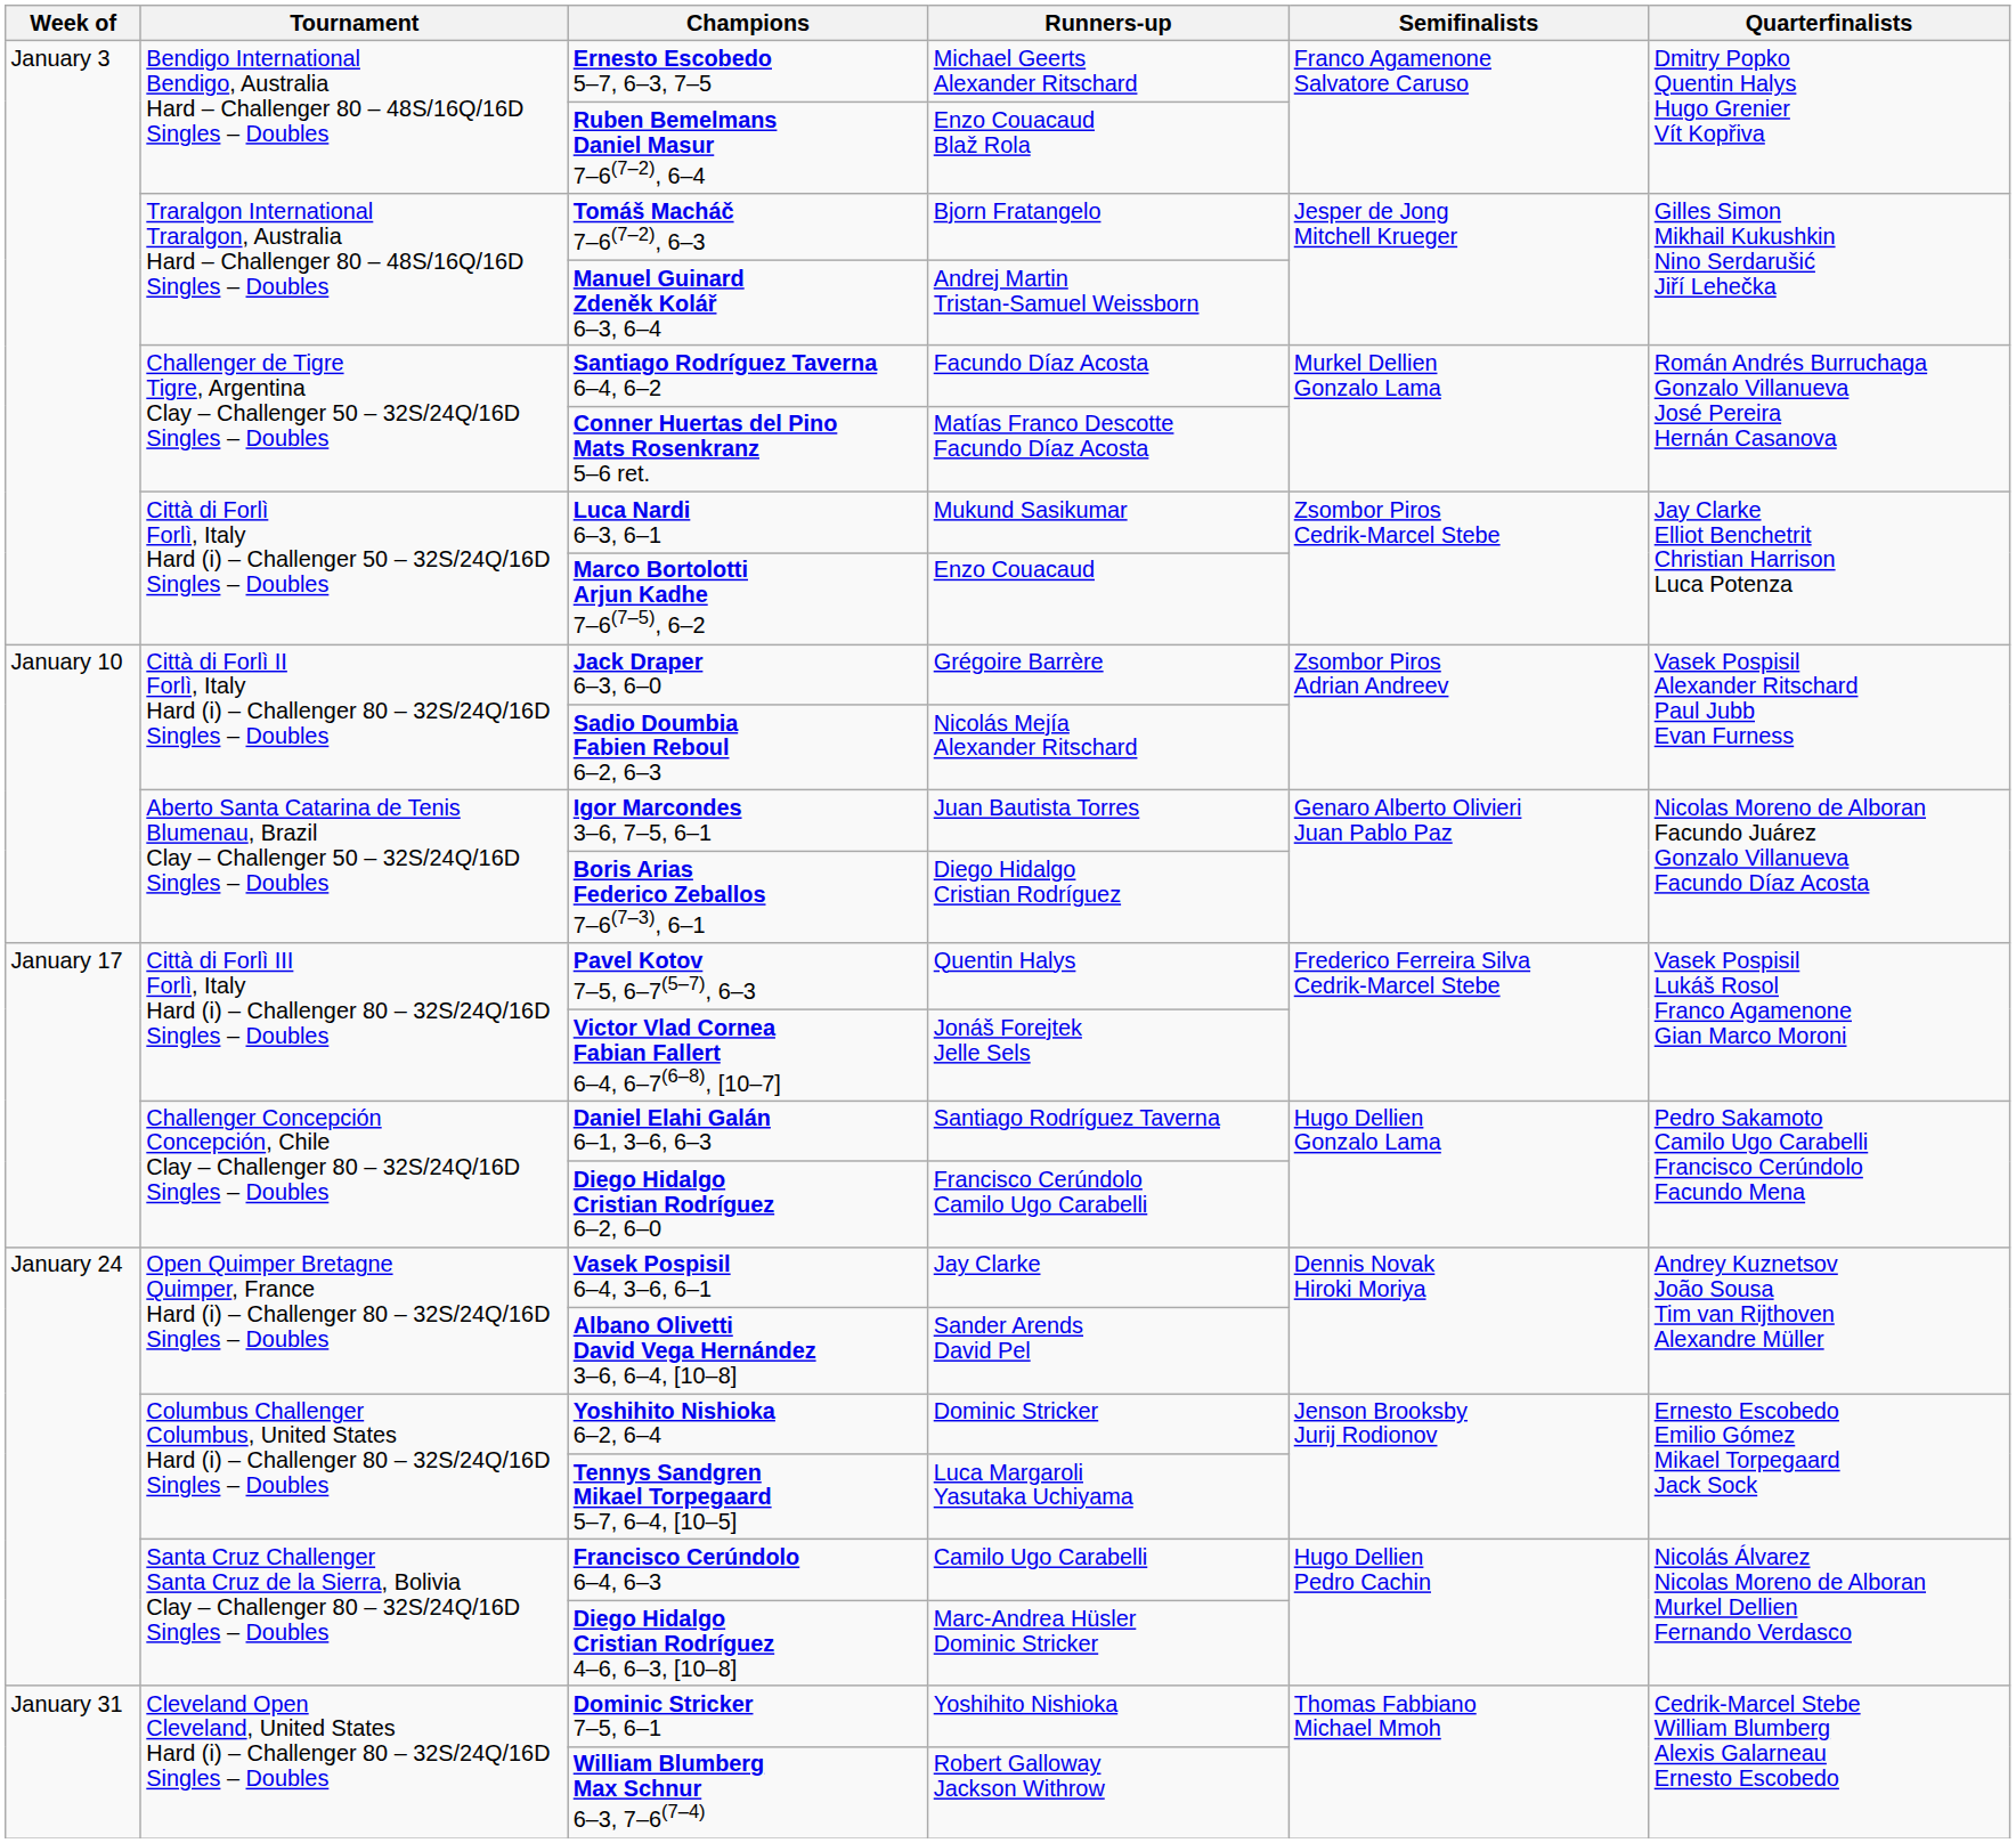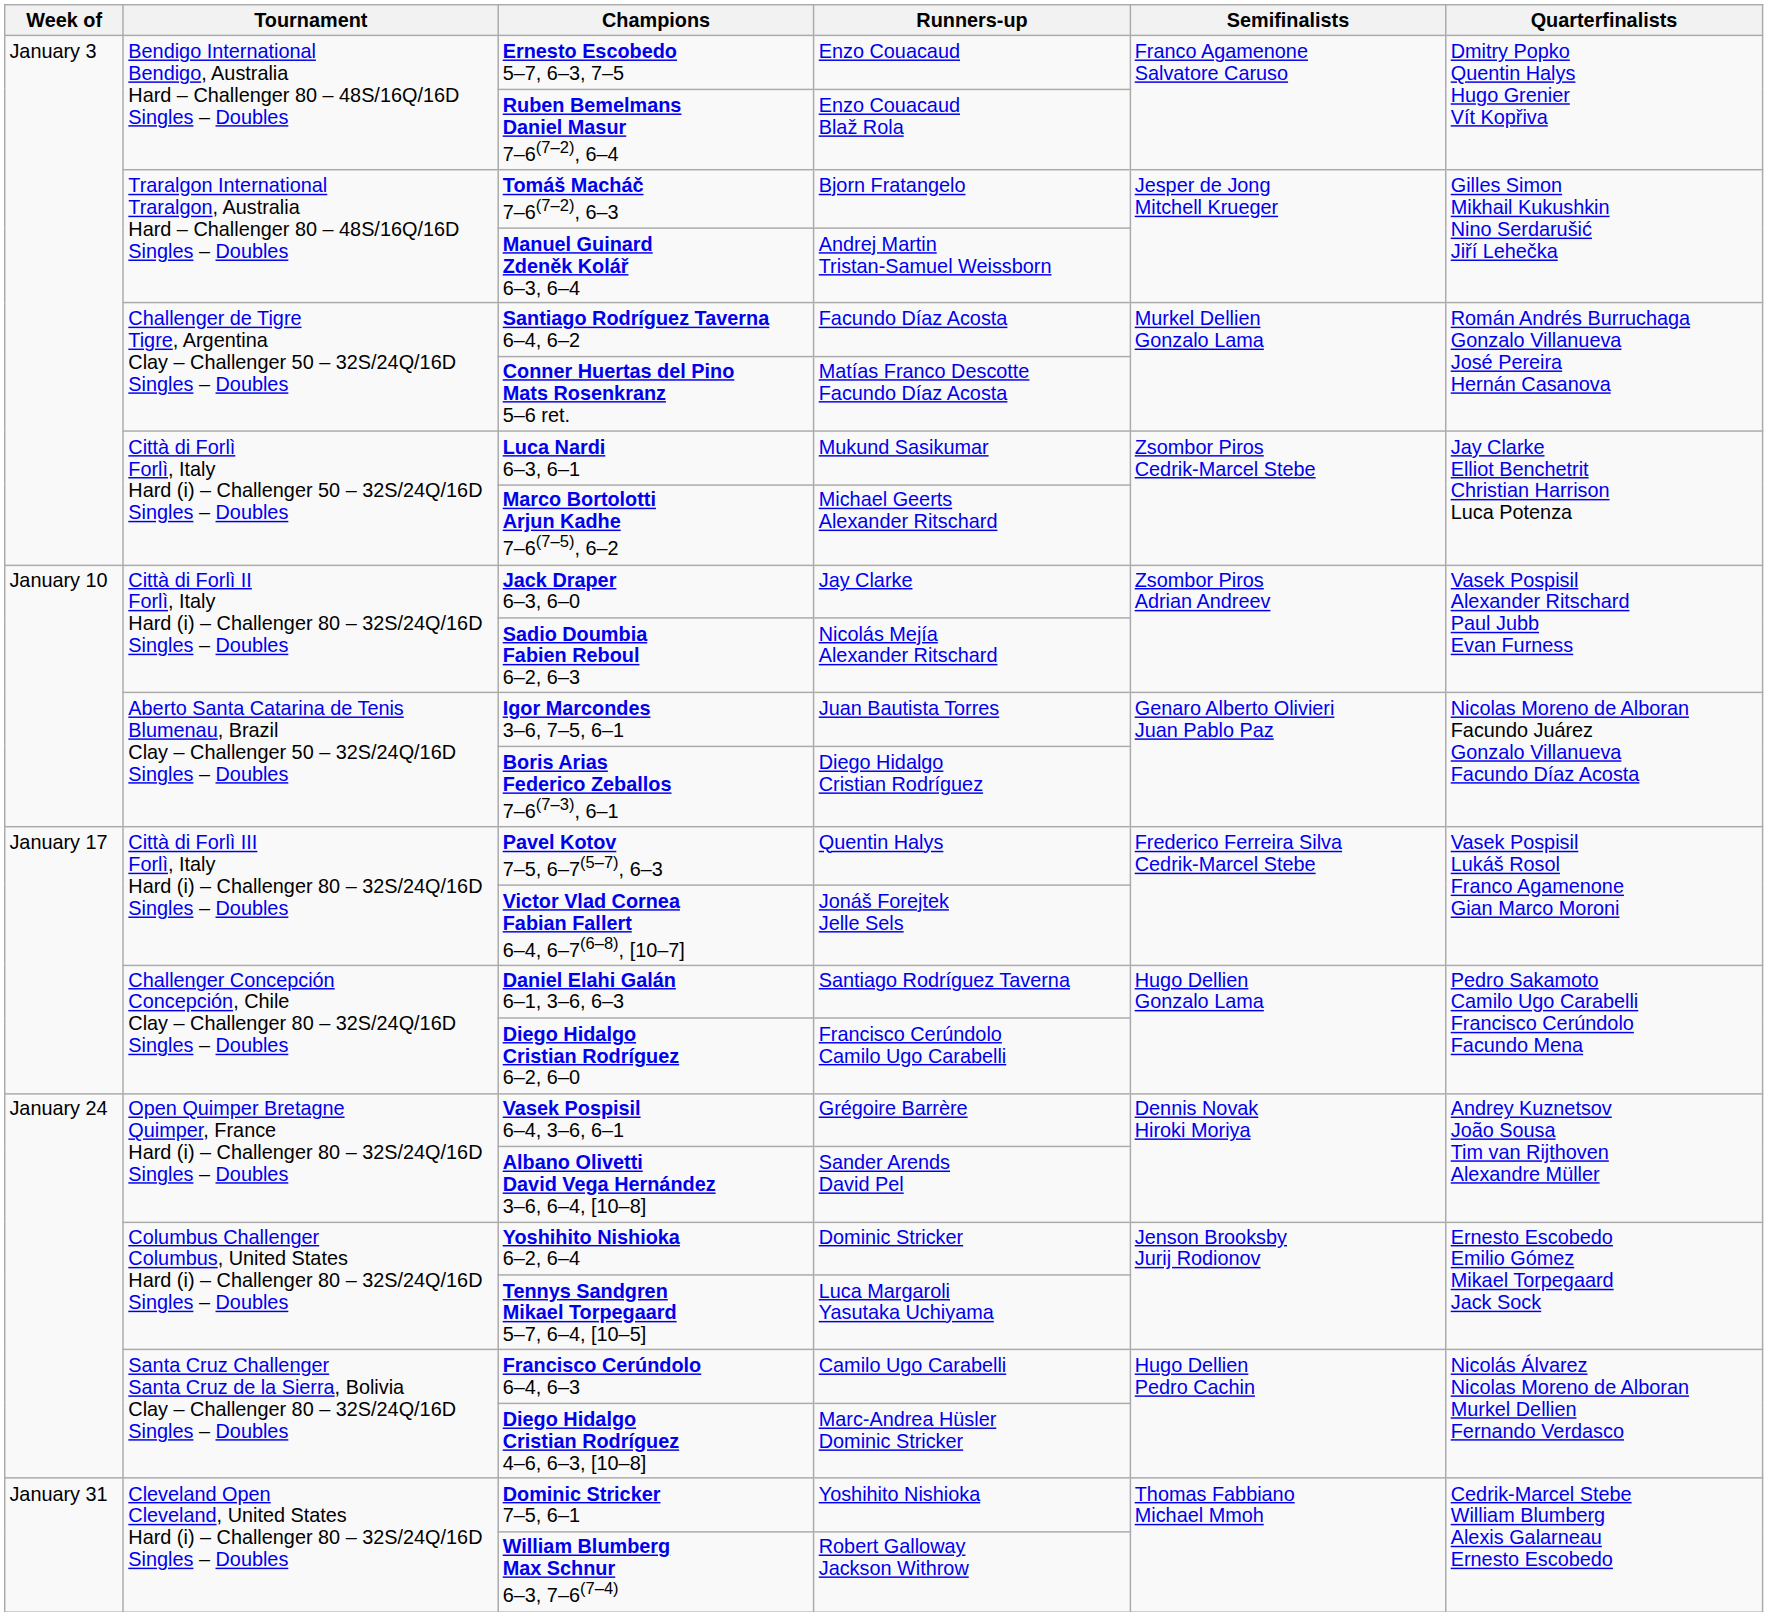Ernesto Escobedo 5–7, 6–3, 7–5 | Runners-up: Michael Geerts Alexander Ritschard -> Enzo Couacaud
Marco Bortolotti Arjun Kadhe 7–6(7–5), 6–2 | Runners-up: Enzo Couacaud -> Michael Geerts Alexander Ritschard
Jack Draper 6–3, 6–0 | Runners-up: Grégoire Barrère -> Jay Clarke
Vasek Pospisil 6–4, 3–6, 6–1 | Runners-up: Jay Clarke -> Grégoire Barrère
